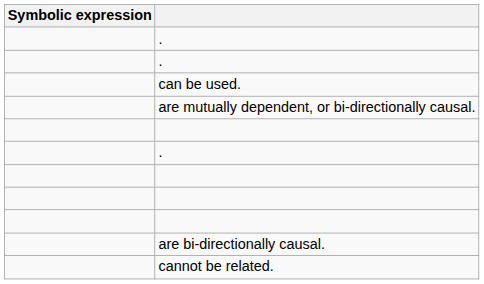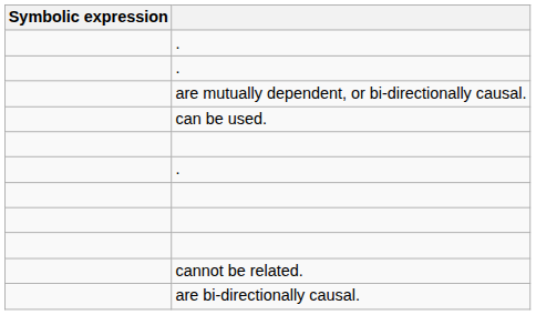row 4 | column 2: can be used. -> are mutually dependent, or bi-directionally causal.
row 5 | column 2: are mutually dependent, or bi-directionally causal. -> can be used.
row 11 | column 2: are bi-directionally causal. -> cannot be related.
row 12 | column 2: cannot be related. -> are bi-directionally causal.
